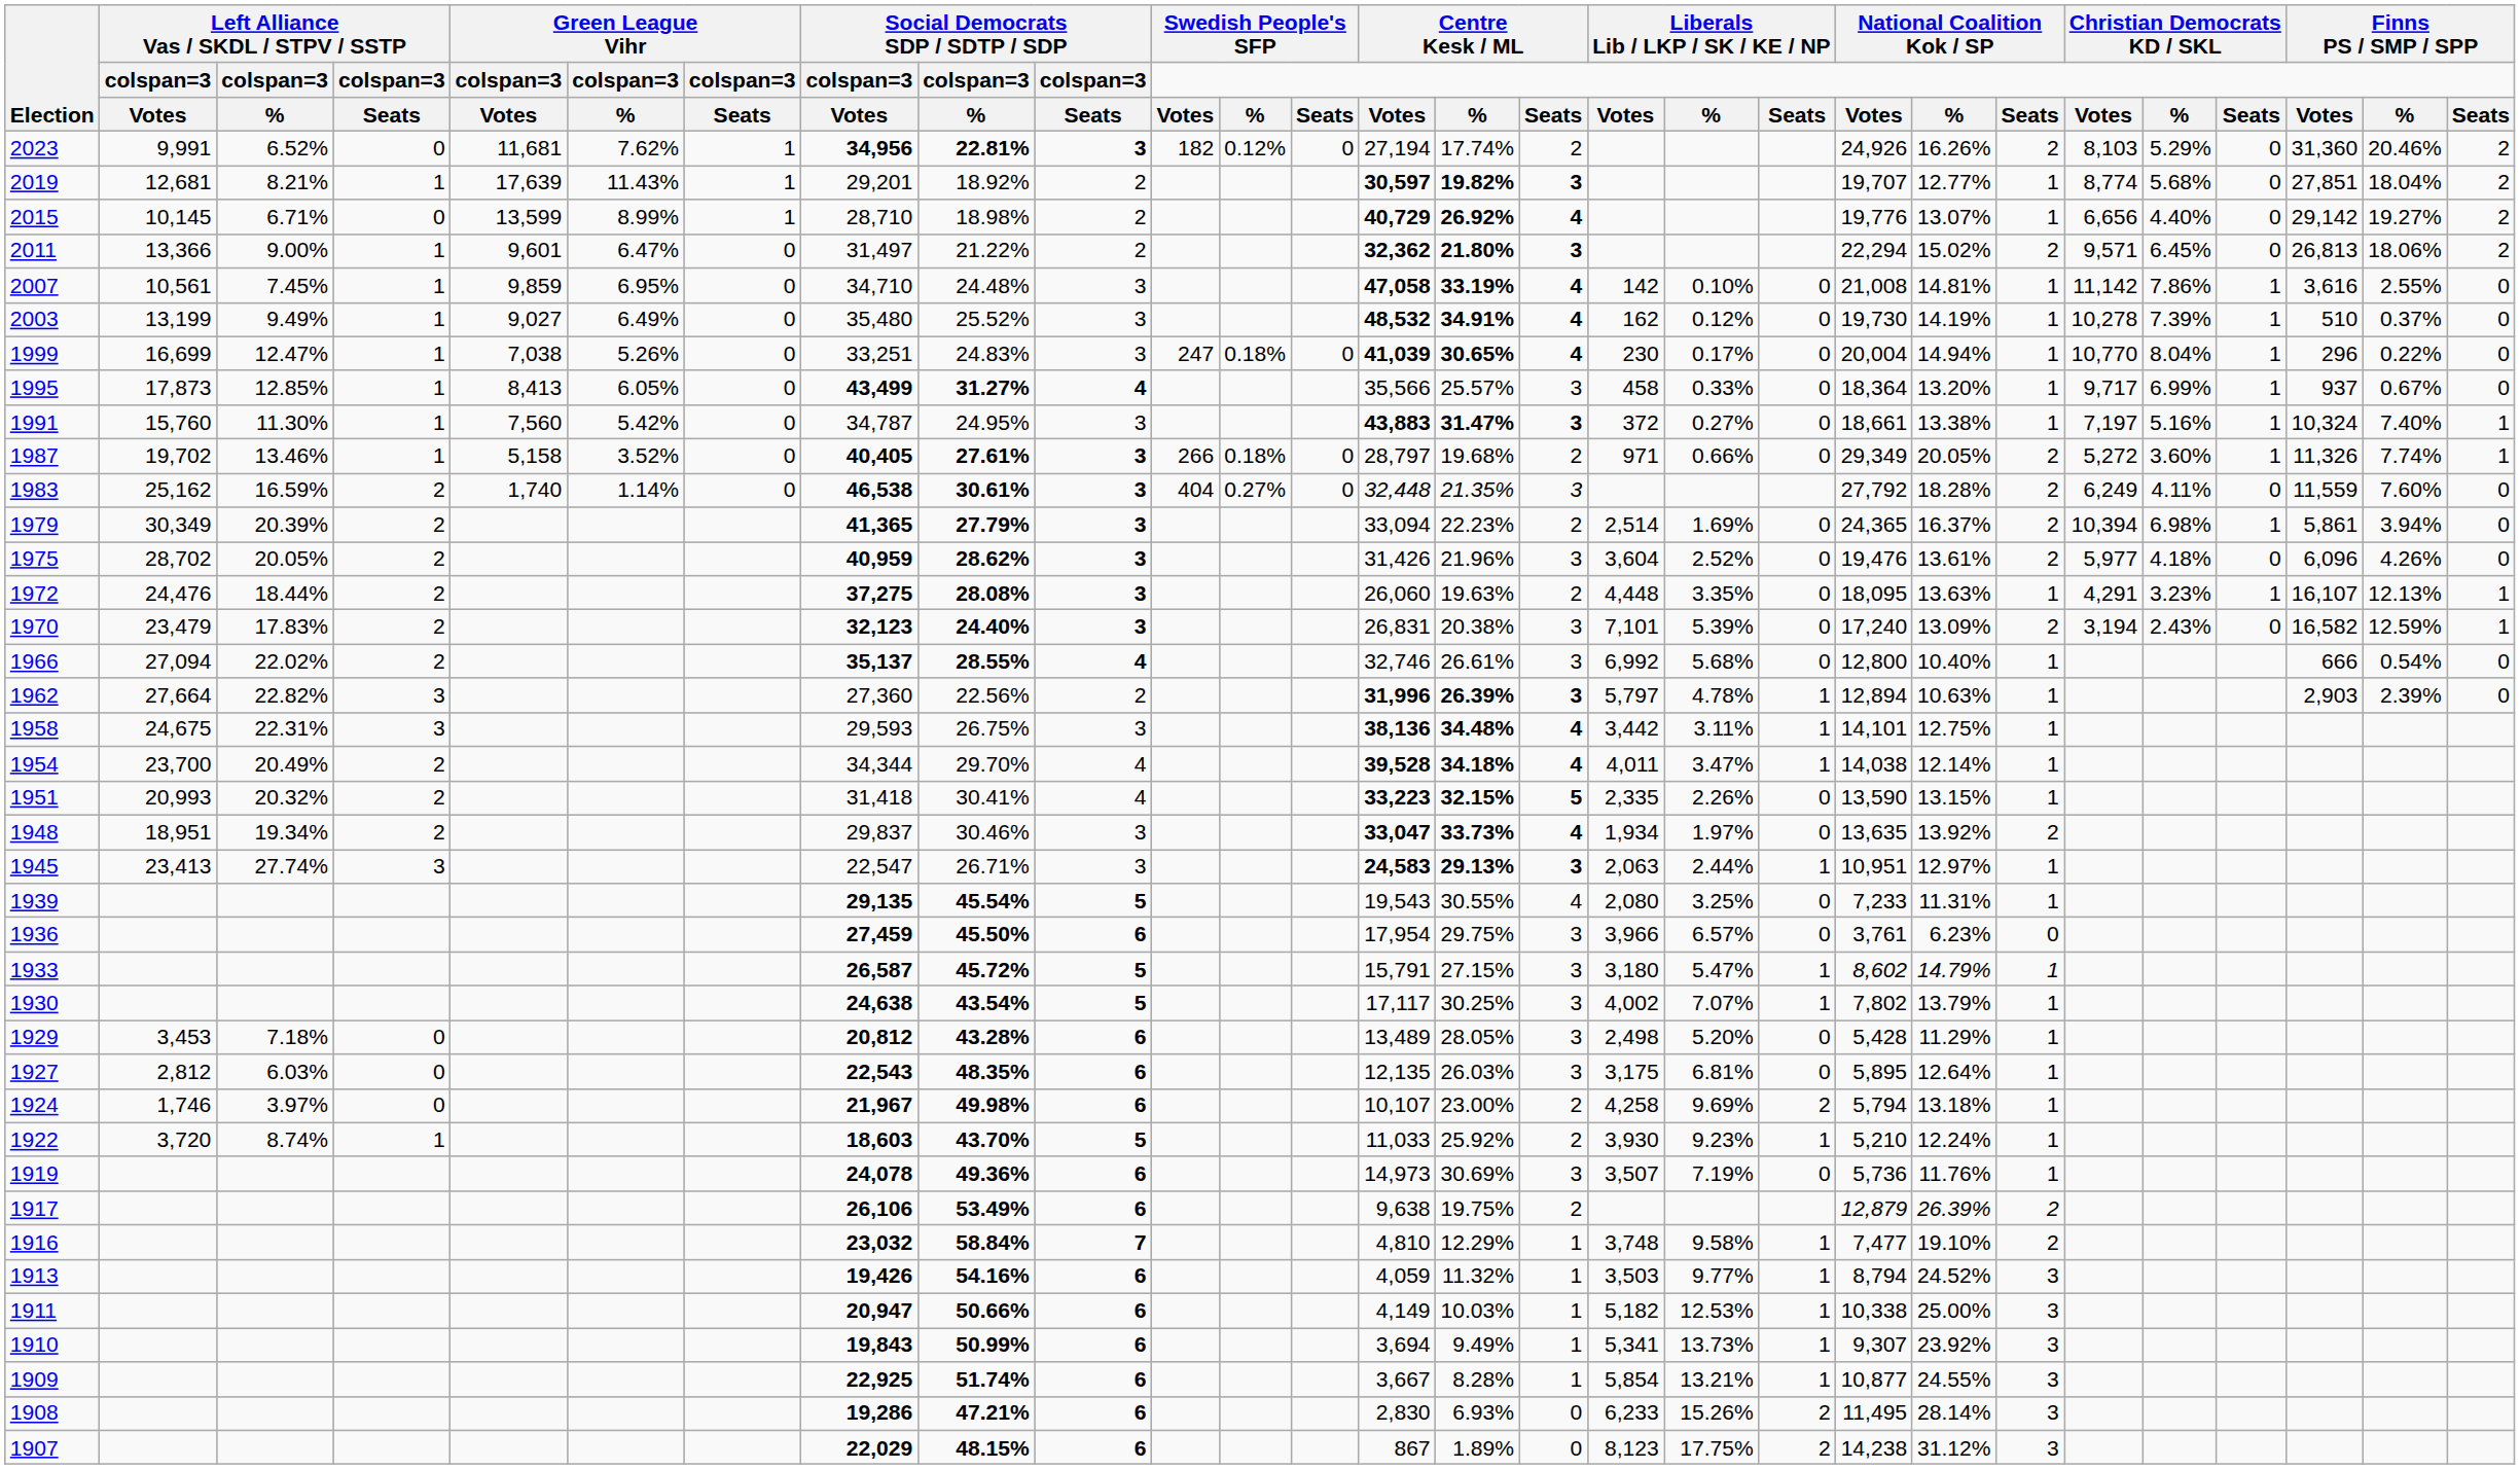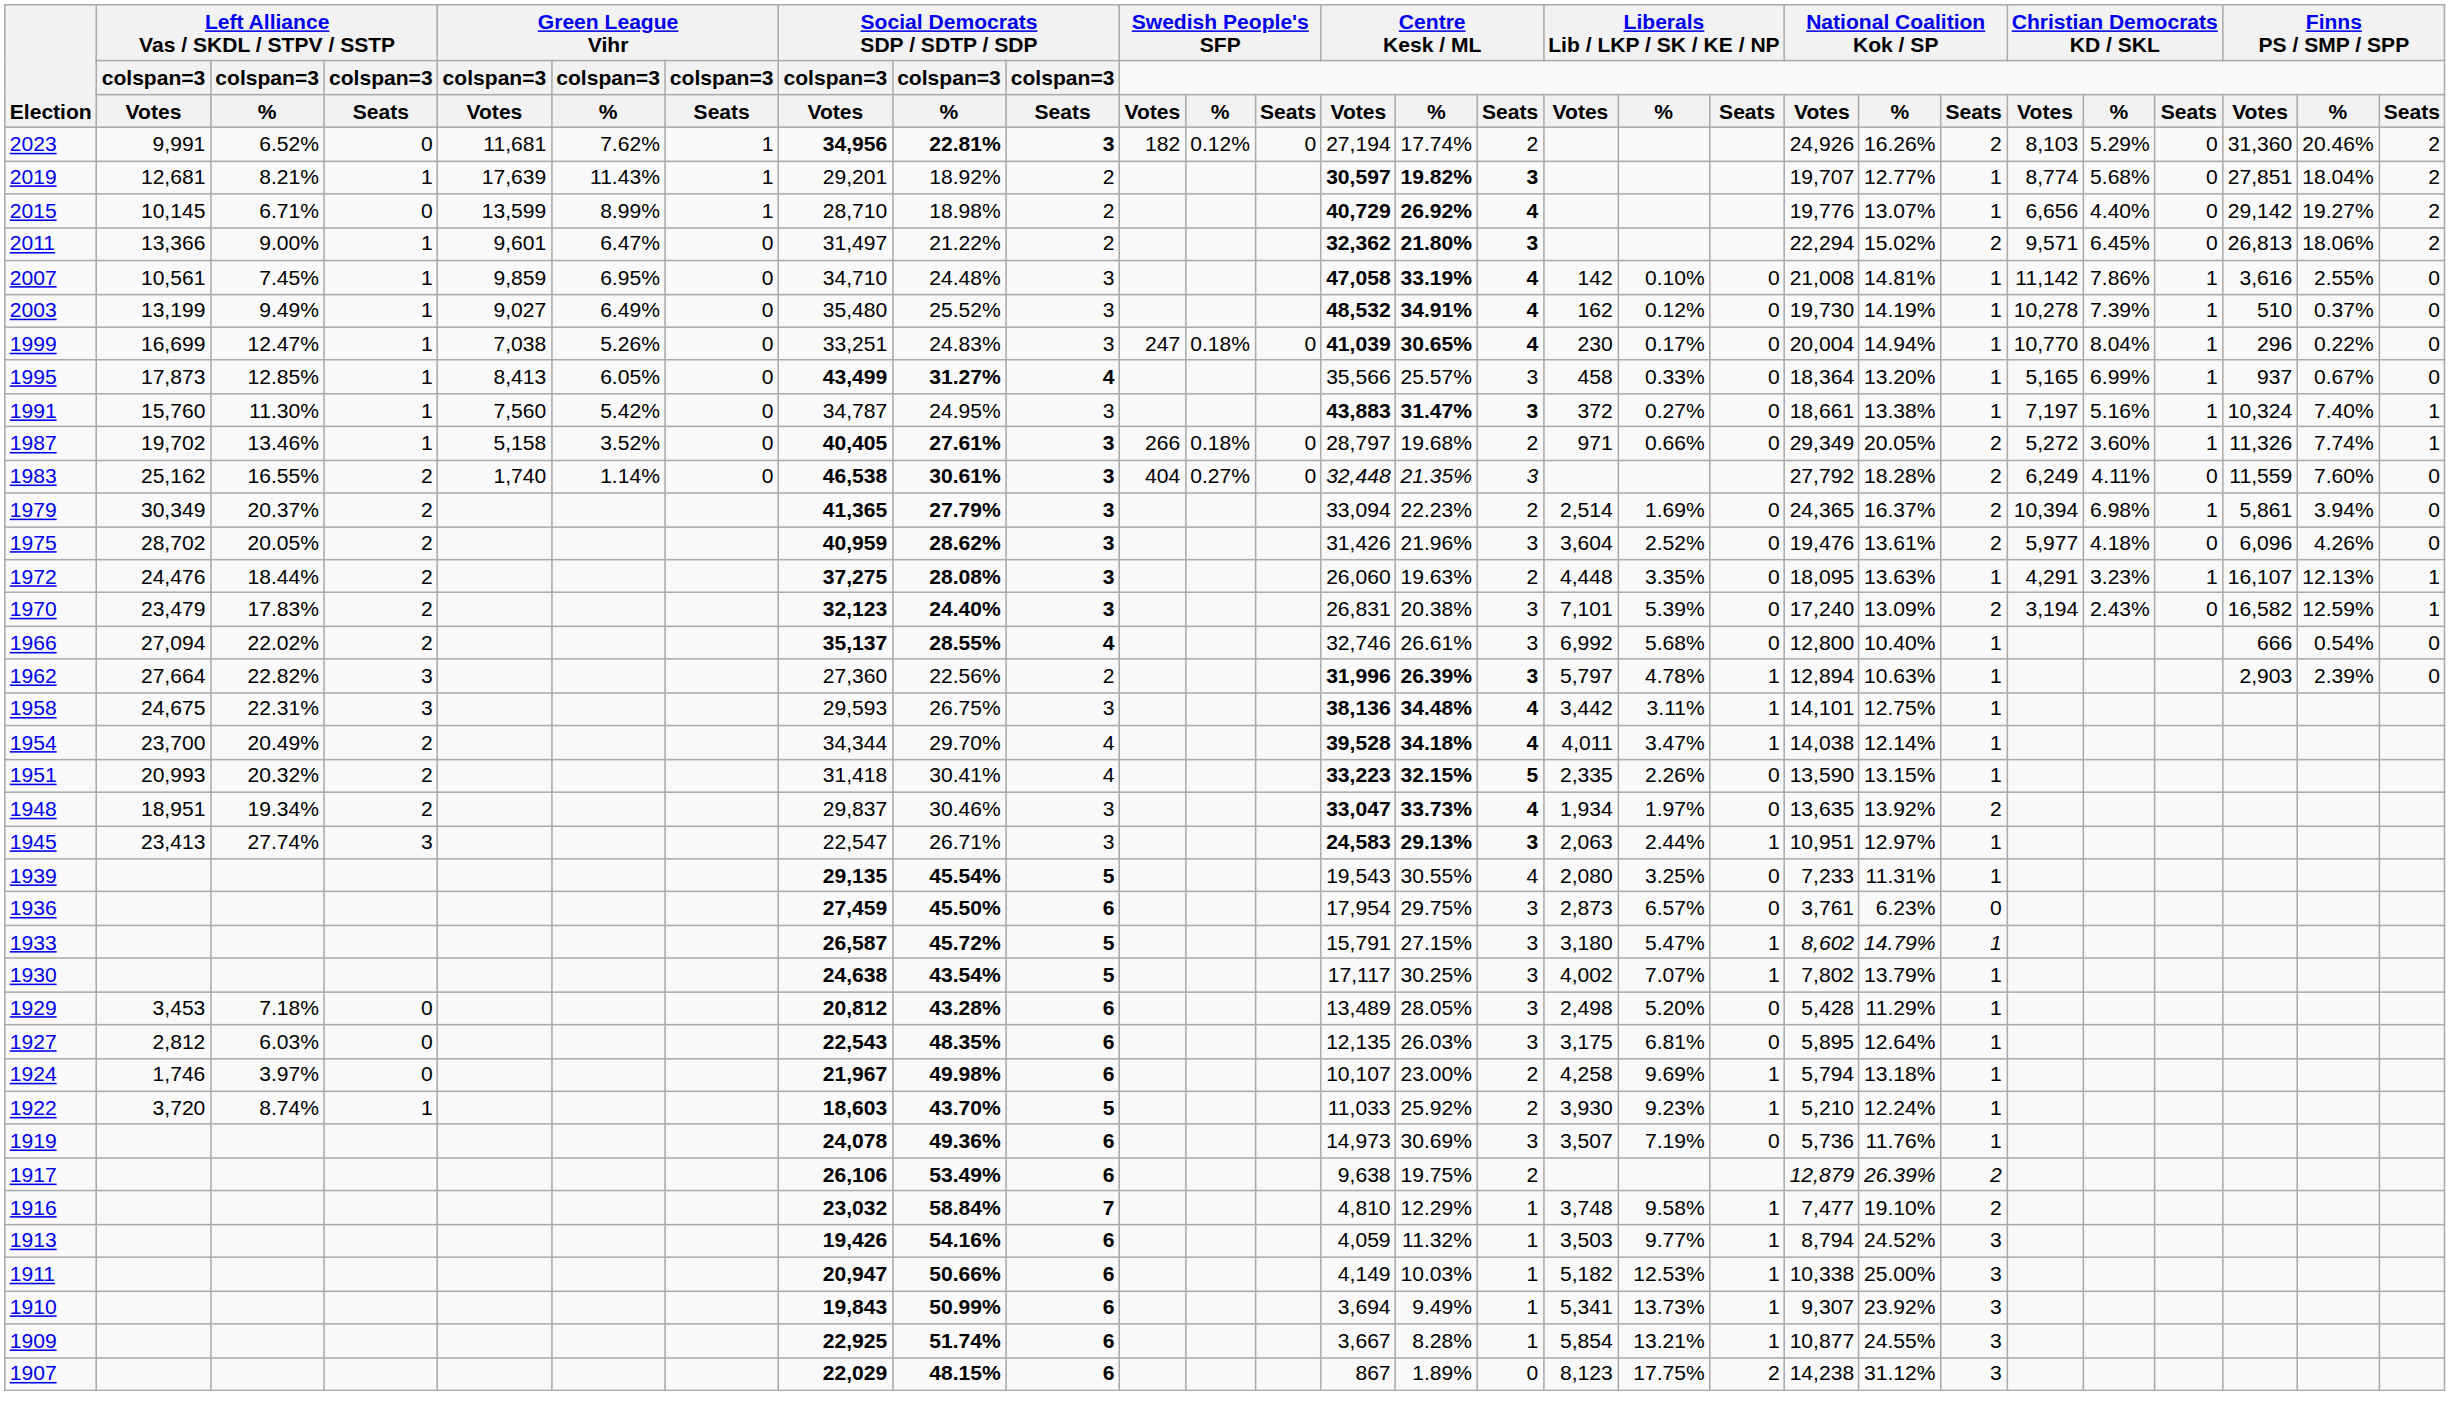1995 | Christian Democrats KD / SKL / Votes: 9,717 -> 5,165
1983 | Left Alliance Vas / SKDL / STPV / SSTP / colspan=3 / %: 16.59% -> 16.55%
1979 | Left Alliance Vas / SKDL / STPV / SSTP / colspan=3 / %: 20.39% -> 20.37%
1936 | Liberals Lib / LKP / SK / KE / NP / Votes: 3,966 -> 2,873
1924 | Liberals Lib / LKP / SK / KE / NP / Seats: 2 -> 1
- row: 1908 | 19,286 | 47.21% | 6 | 2,830 | 6.93% | 0 | 6,233 | 15.26% | 2 | 11,495 | 28.14% | 3
